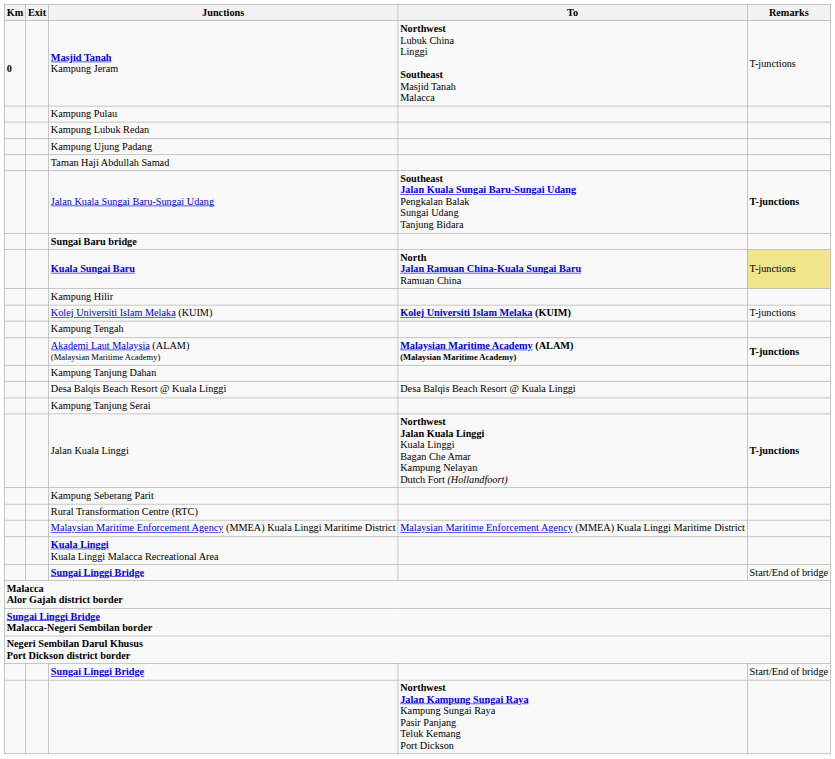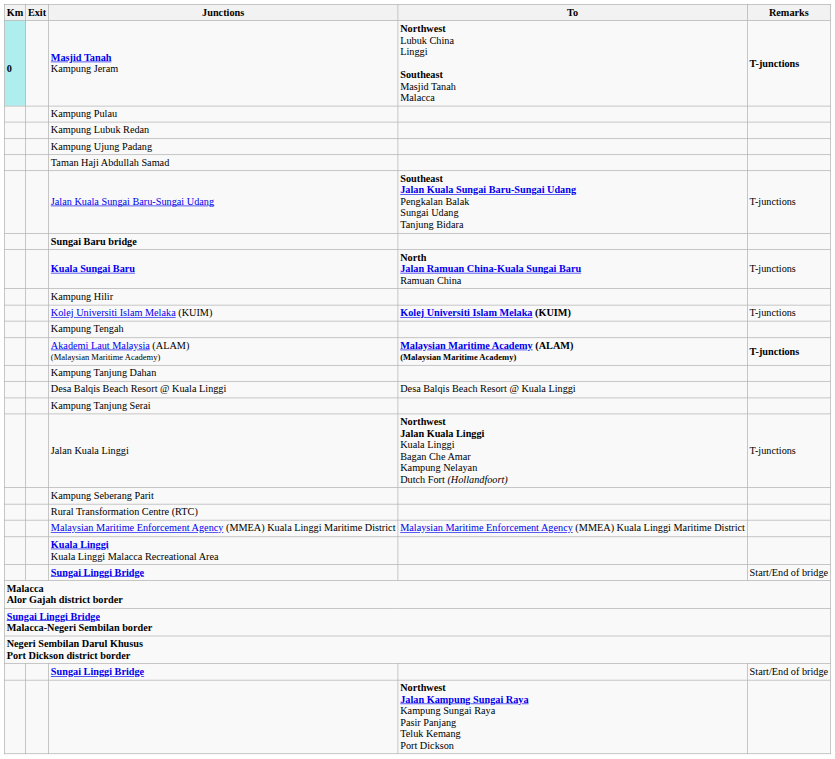Masjid Tanah Kampung Jeram | Km: no background -> paleturquoise background
Masjid Tanah Kampung Jeram | Remarks: normal -> bold
Jalan Kuala Sungai Baru-Sungai Udang | Remarks: bold -> normal
Kuala Sungai Baru | Remarks: khaki background -> no background
Jalan Kuala Linggi | Remarks: bold -> normal
